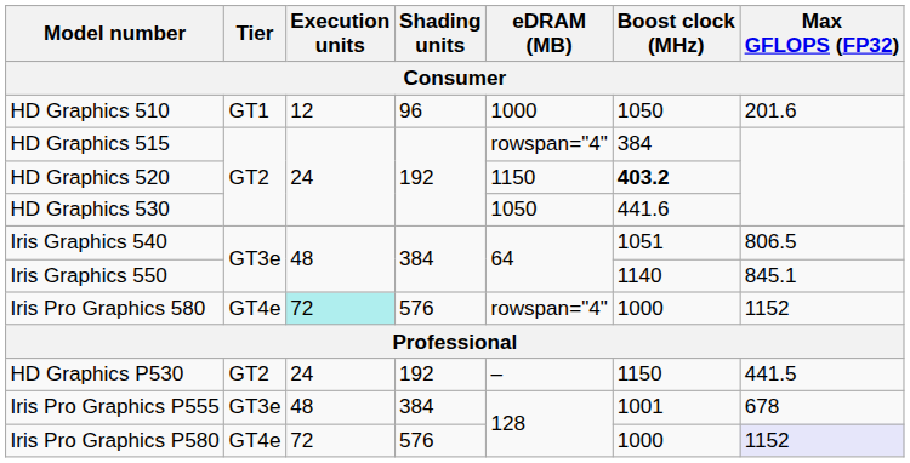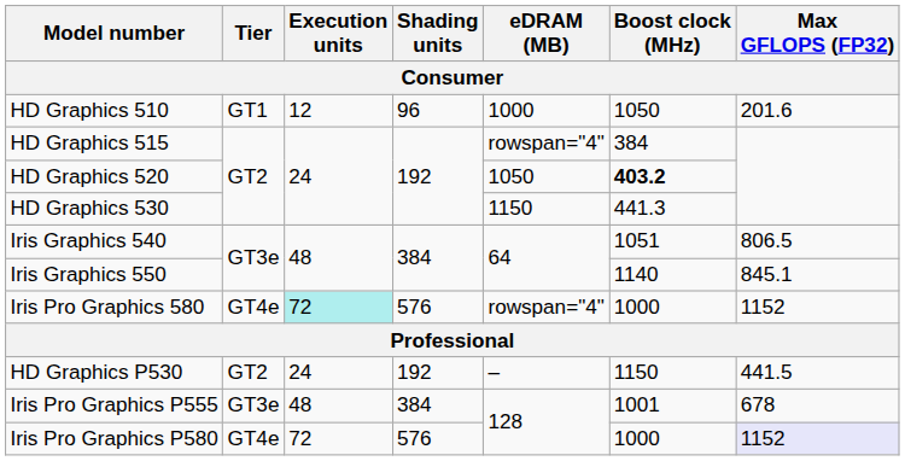HD Graphics 520 | eDRAM (MB): 1150 -> 1050
HD Graphics 530 | eDRAM (MB): 1050 -> 1150
HD Graphics 530 | Boost clock (MHz): 441.6 -> 441.3
